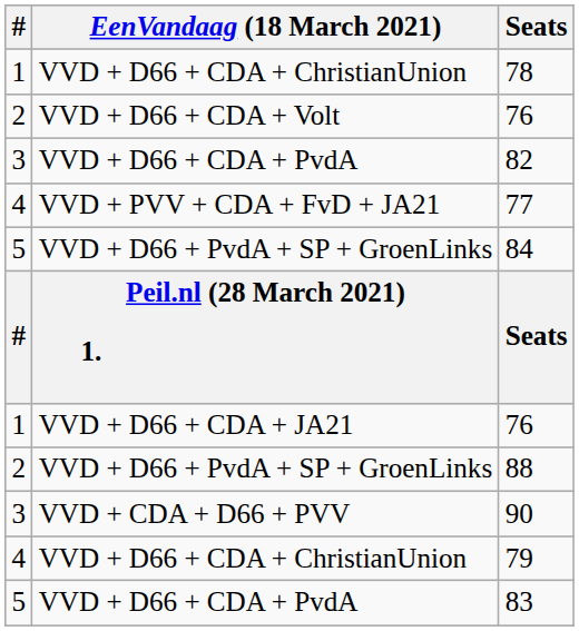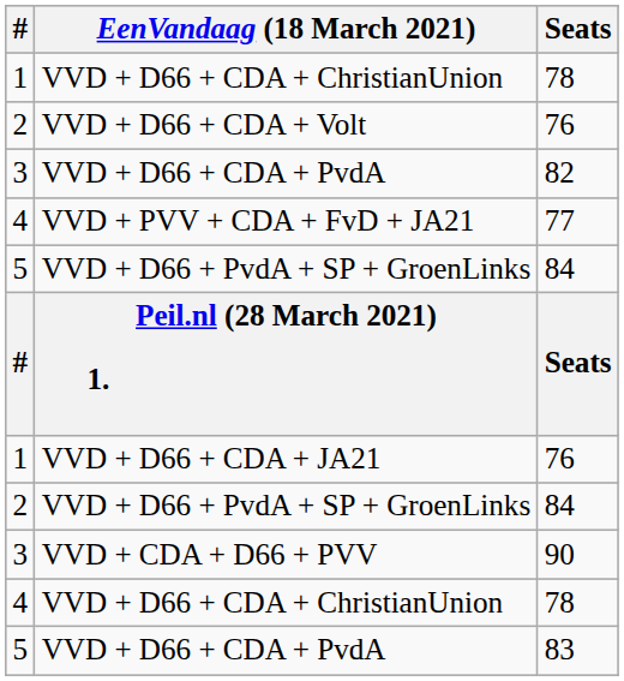2 / VVD + D66 + PvdA + SP + GroenLinks | Seats: 88 -> 84
4 / VVD + D66 + CDA + ChristianUnion | Seats: 79 -> 78
